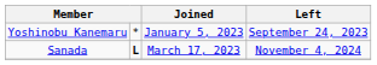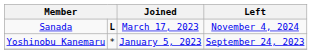rows swapped: Yoshinobu Kanemaru <-> Sanada
